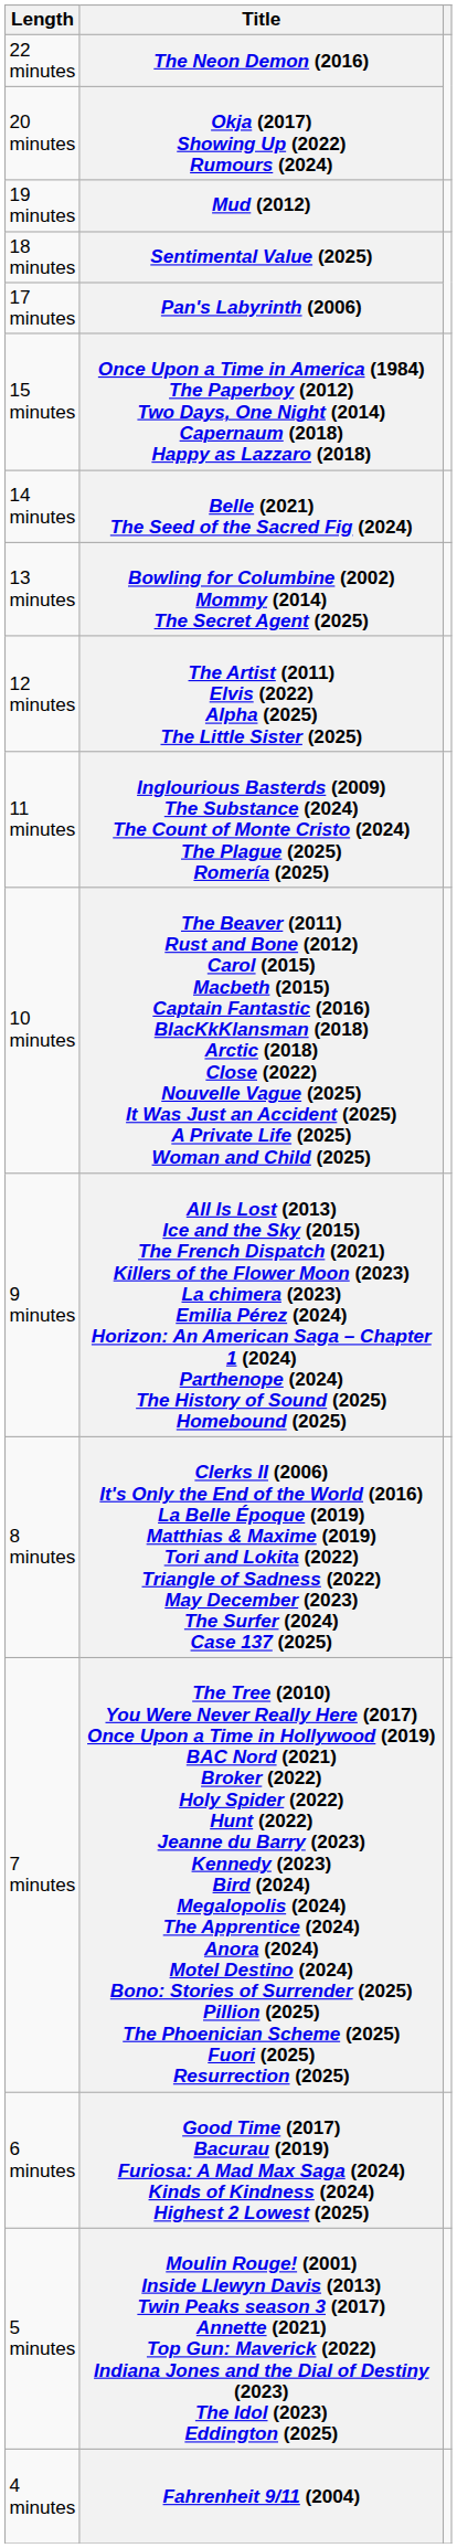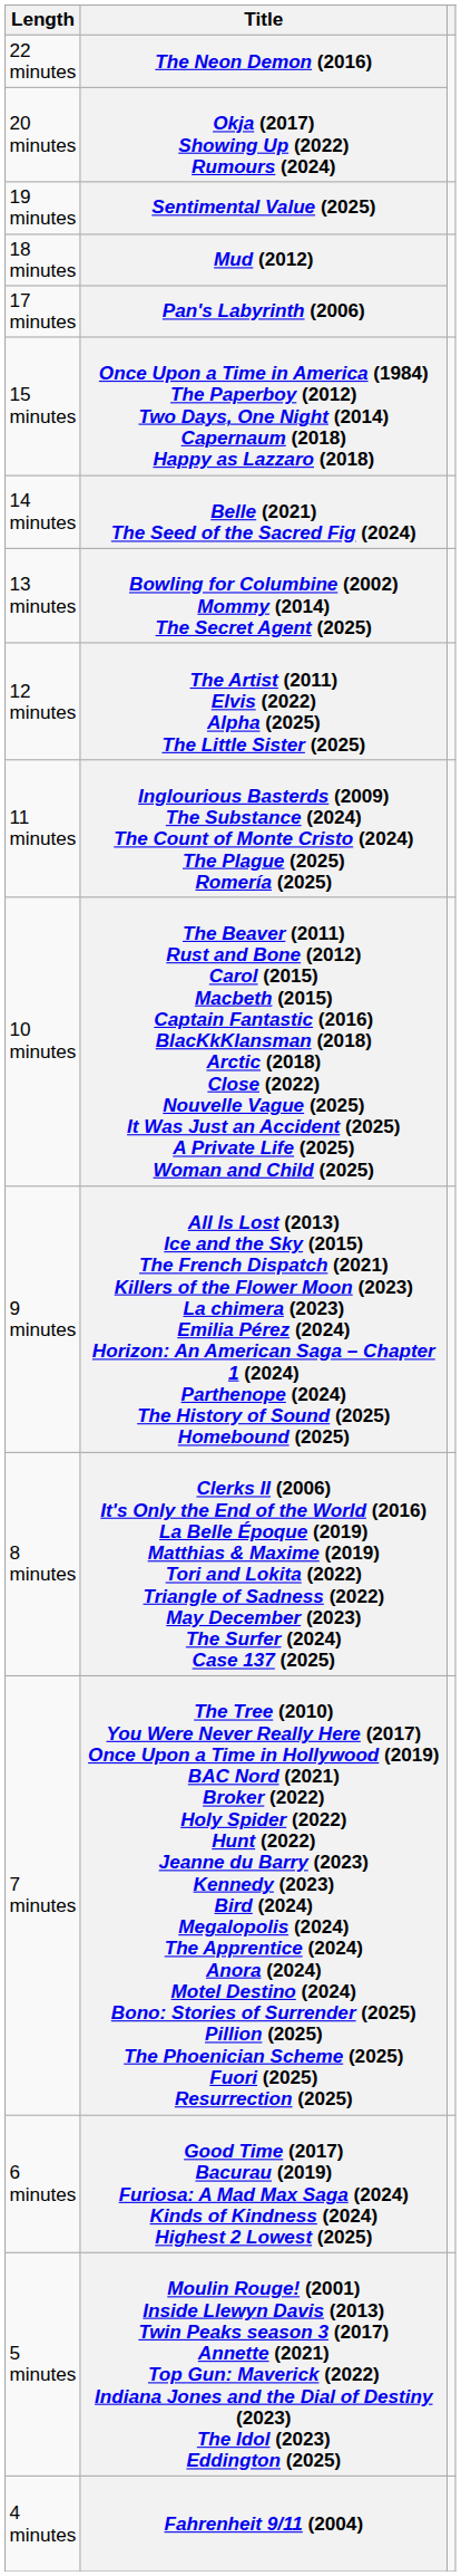19 minutes | Title: Mud (2012) -> Sentimental Value (2025)
18 minutes | Title: Sentimental Value (2025) -> Mud (2012)
